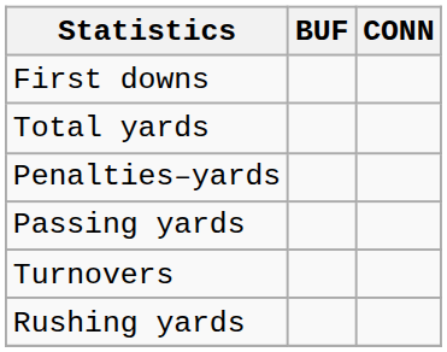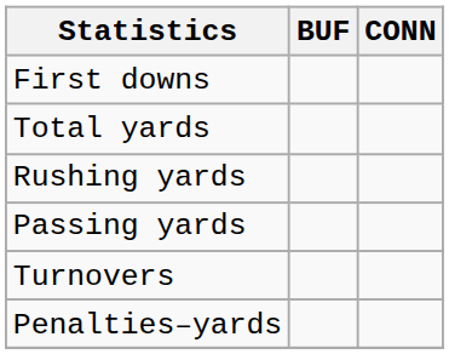rows swapped: Rushing yards <-> Penalties–yards
